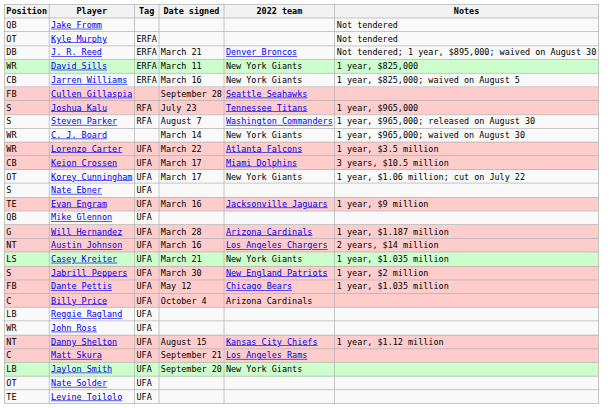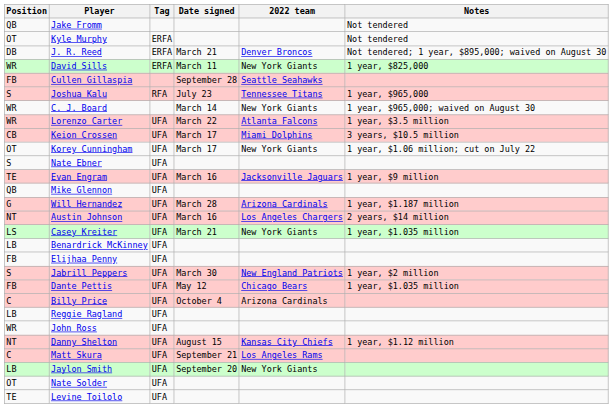- row: CB | Jarren Williams | ERFA | March 16 | New York Giants | 1 year, $825,000; waived on August 5
- row: S | Steven Parker | RFA | August 7 | Washington Commanders | 1 year, $965,000; released on August 30
+ row: LB | Benardrick McKinney | UFA
+ row: FB | Elijhaa Penny | UFA
